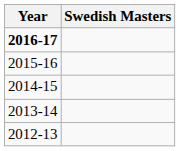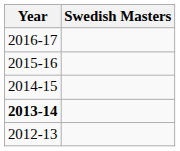2016-17 | Year: bold -> normal
2013-14 | Year: normal -> bold
